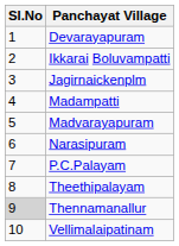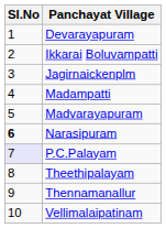Narasipuram | SI.No: normal -> bold
P.C.Palayam | SI.No: no background -> lavender background
Thennamanallur | SI.No: lightgrey background -> no background
